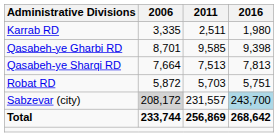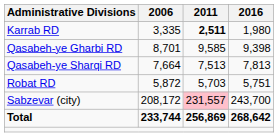Karrab RD | 2011: normal -> bold
Sabzevar (city) | 2006: lightgrey background -> no background
Sabzevar (city) | 2011: no background -> pink background
Sabzevar (city) | 2016: lightblue background -> no background
